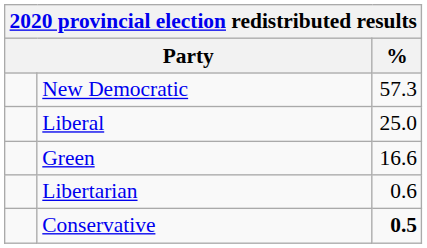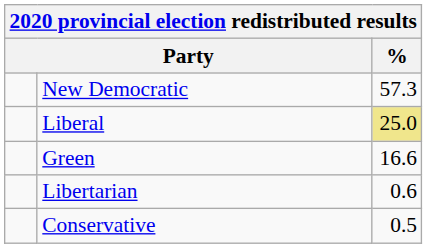Liberal | %: no background -> khaki background
Conservative | %: bold -> normal
